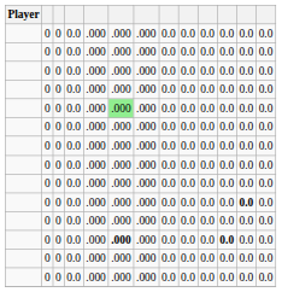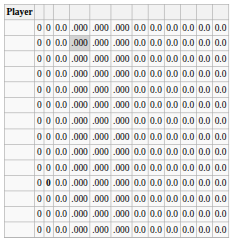row 3 | column 5: no background -> lightgrey background
row 6 | column 6: lightgreen background -> no background
row 11 | column 12: bold -> normal
row 12 | column 3: normal -> bold
row 13 | column 6: bold -> normal
row 13 | column 11: bold -> normal
